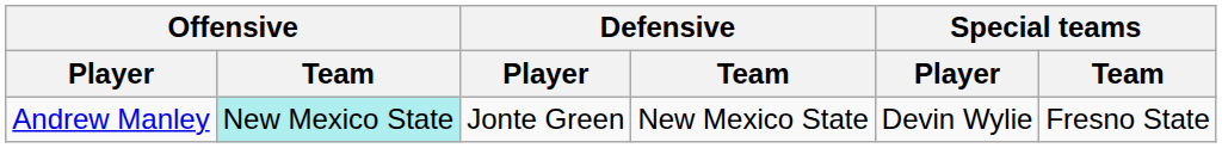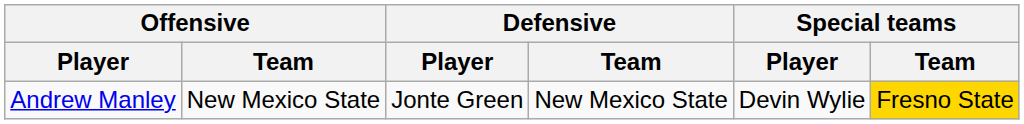Andrew Manley | Offensive / Team: paleturquoise background -> no background
Andrew Manley | Special teams / Team: no background -> gold background
